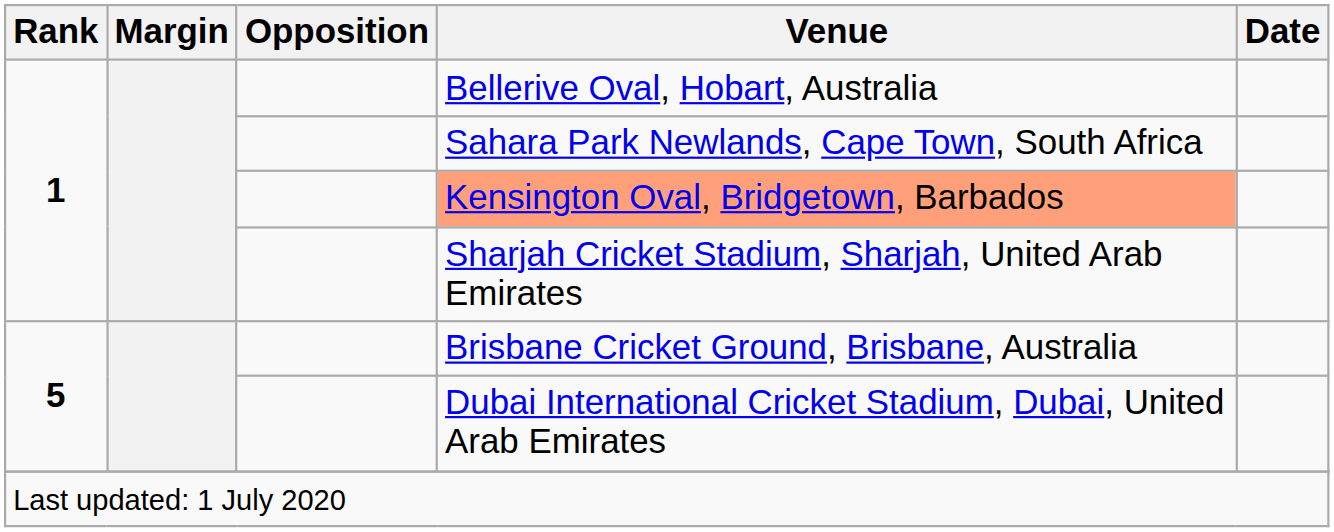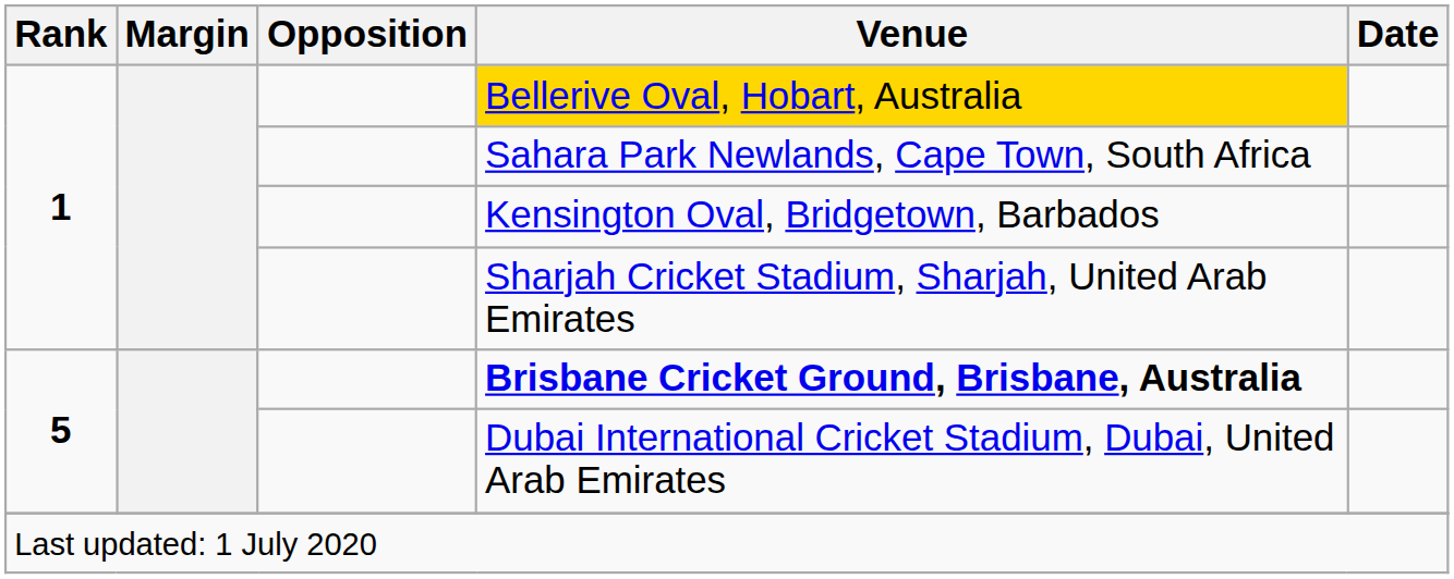Bellerive Oval, Hobart, Australia | Venue: no background -> gold background
Kensington Oval, Bridgetown, Barbados | Venue: lightsalmon background -> no background
Brisbane Cricket Ground, Brisbane, Australia | Venue: normal -> bold
